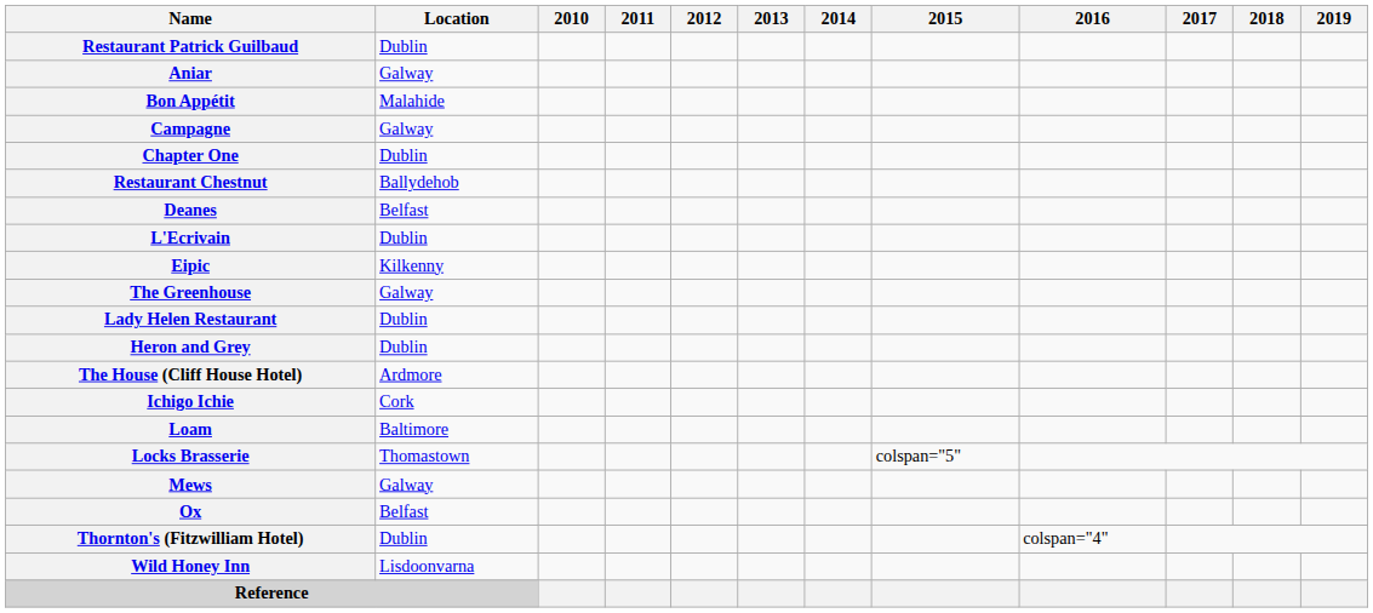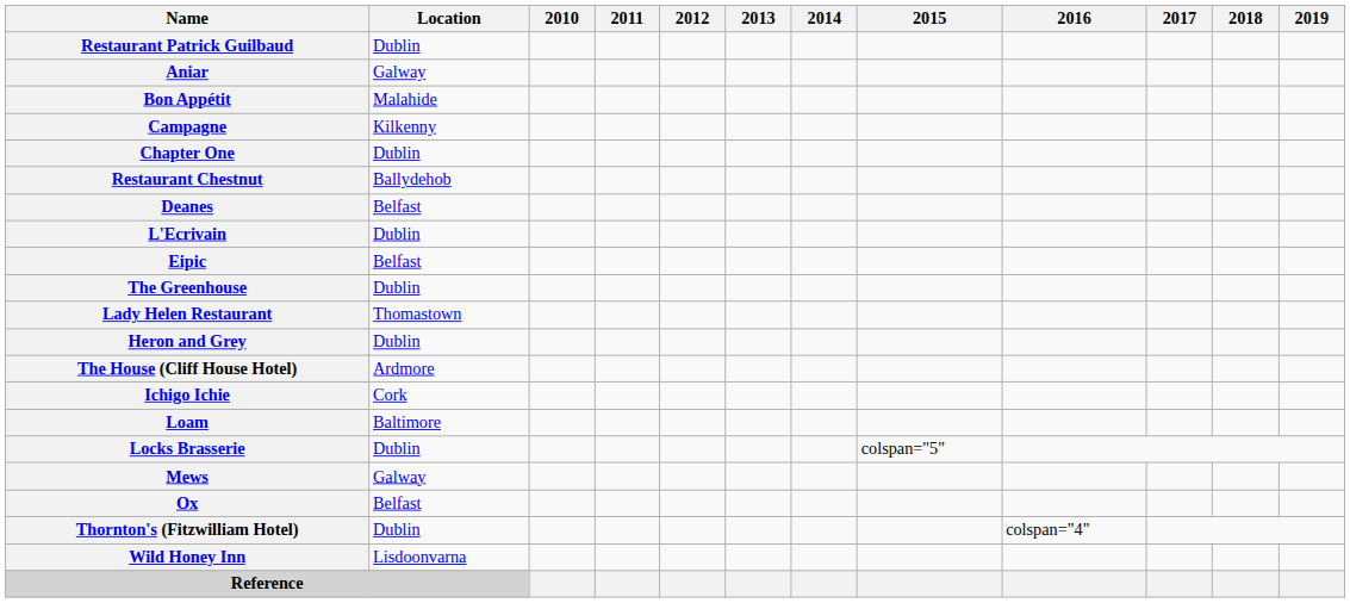Campagne | Location: Galway -> Kilkenny
Eipic | Location: Kilkenny -> Belfast
The Greenhouse | Location: Galway -> Dublin
Lady Helen Restaurant | Location: Dublin -> Thomastown
Locks Brasserie | Location: Thomastown -> Dublin
